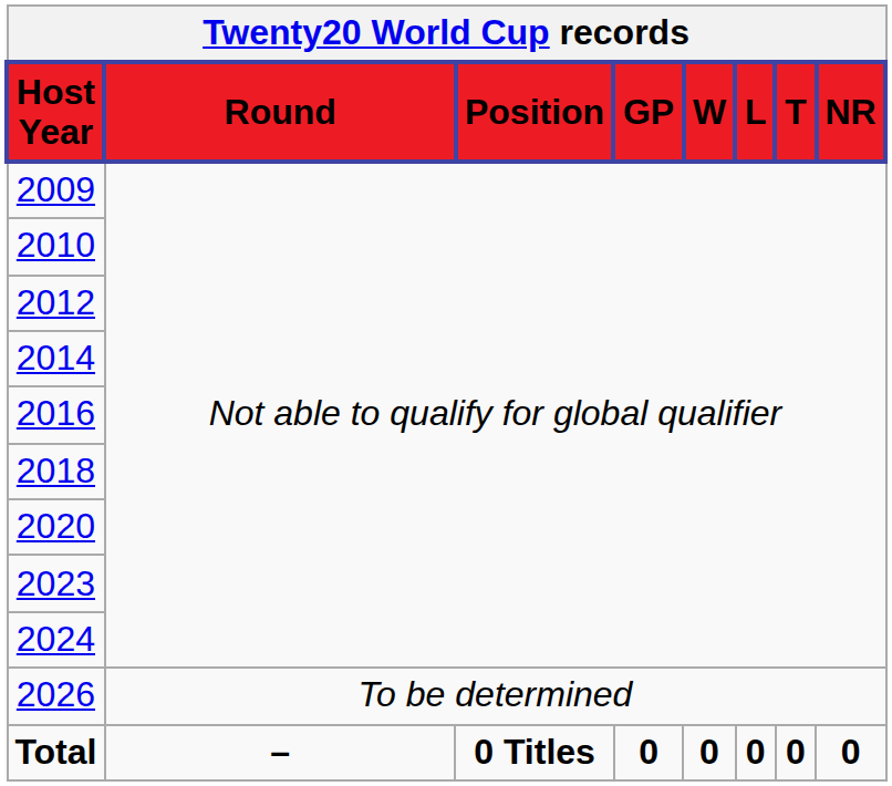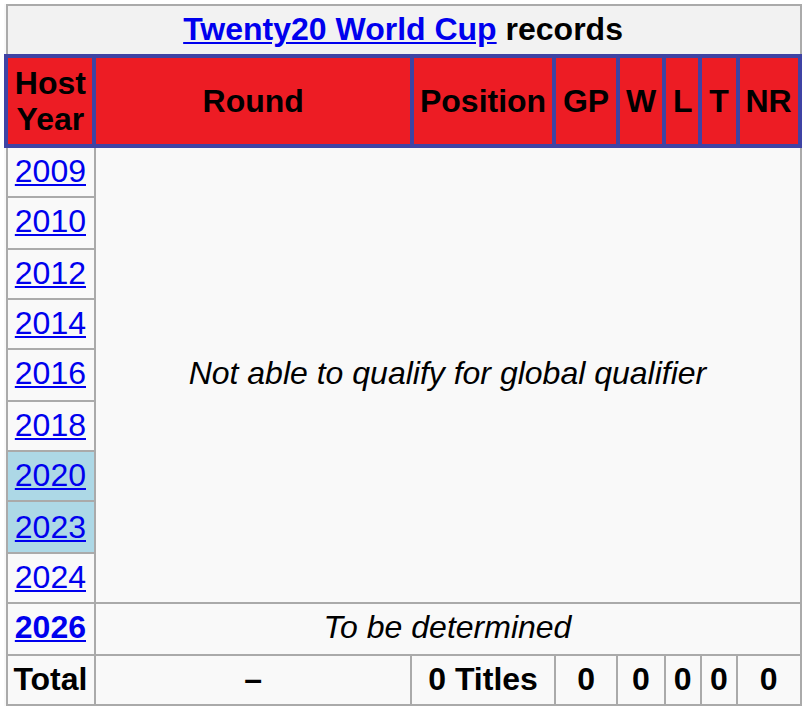2020 | Host Year: no background -> lightblue background
2023 | Host Year: no background -> lightblue background
2026 | Host Year: normal -> bold
